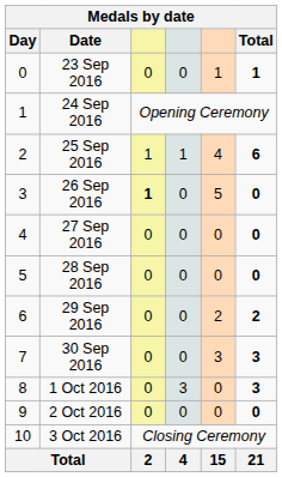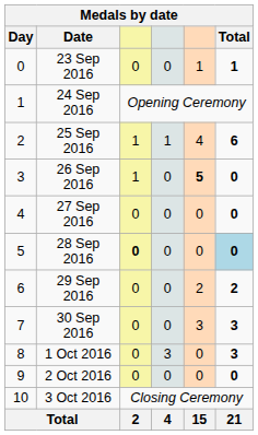26 Sep 2016 | column 3: bold -> normal
26 Sep 2016 | column 5: normal -> bold
28 Sep 2016 | column 3: normal -> bold
28 Sep 2016 | Total: no background -> lightblue background
